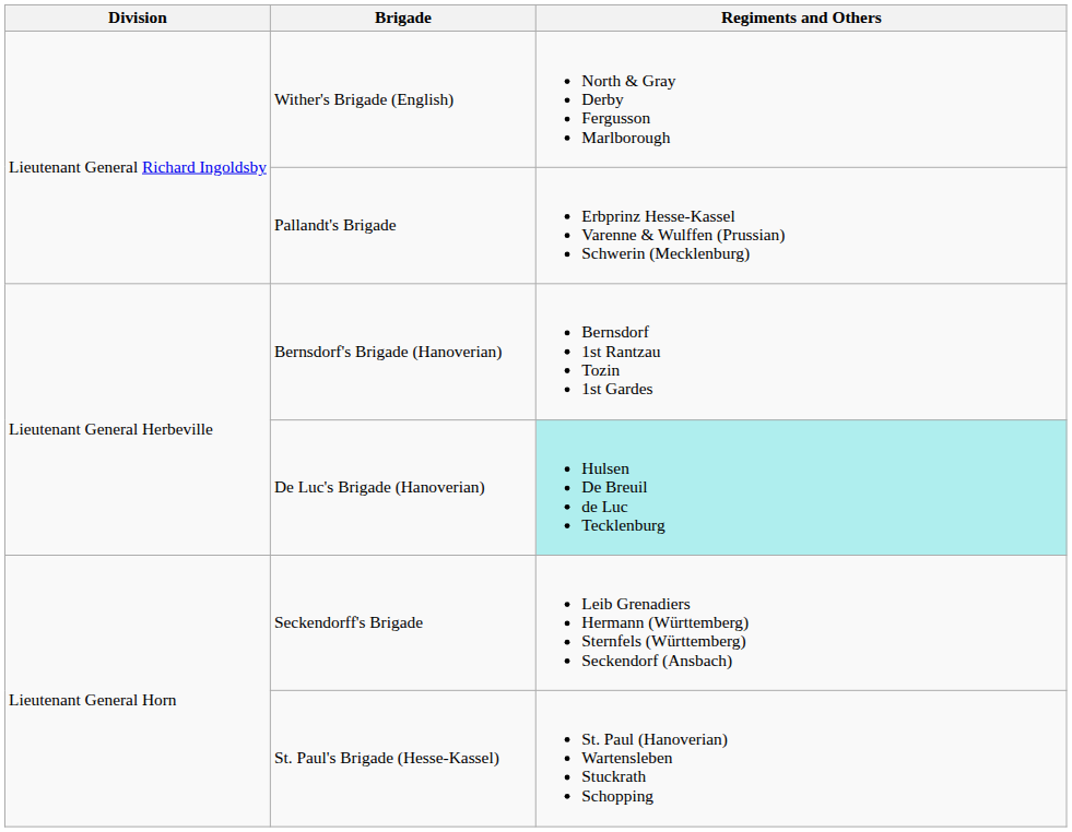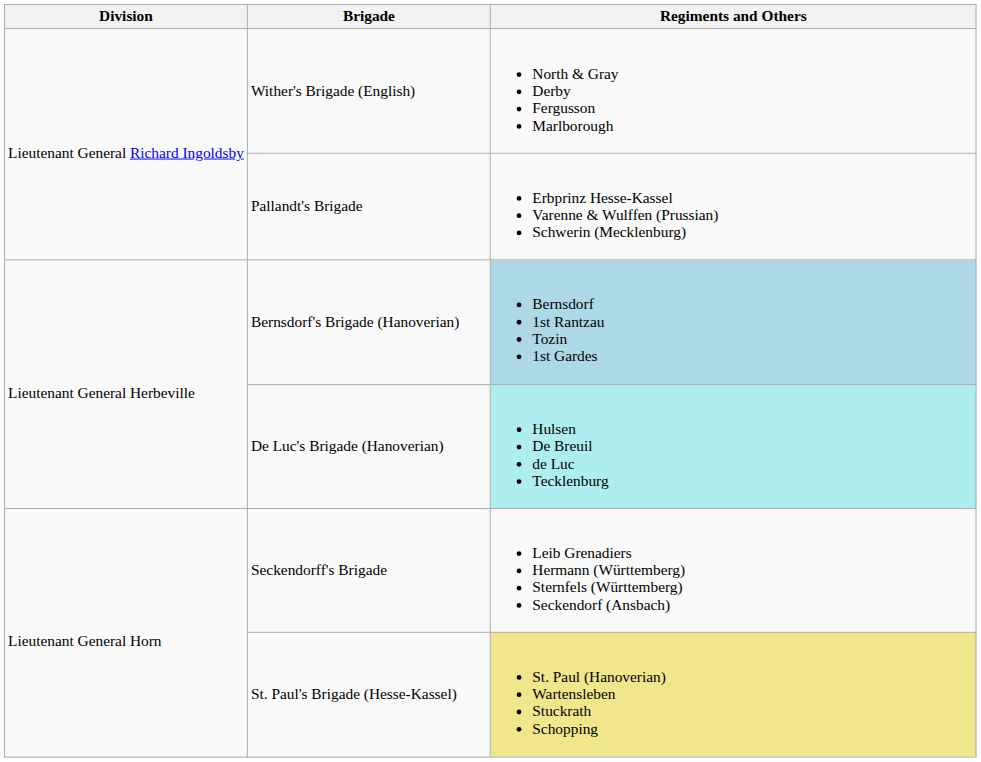Bernsdorf's Brigade (Hanoverian) | Regiments and Others: no background -> lightblue background
St. Paul's Brigade (Hesse-Kassel) | Regiments and Others: no background -> khaki background
